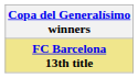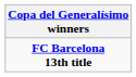row 2 | column 1: khaki background -> no background
